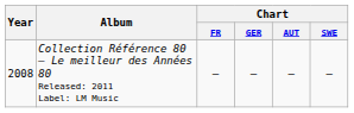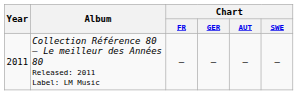row 3 | Year: 2008 -> 2011
